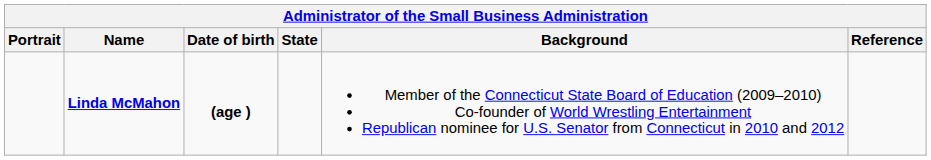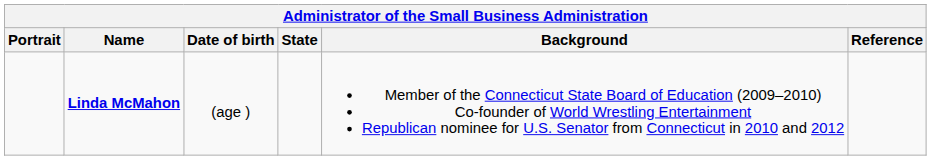Linda McMahon | Date of birth: bold -> normal
